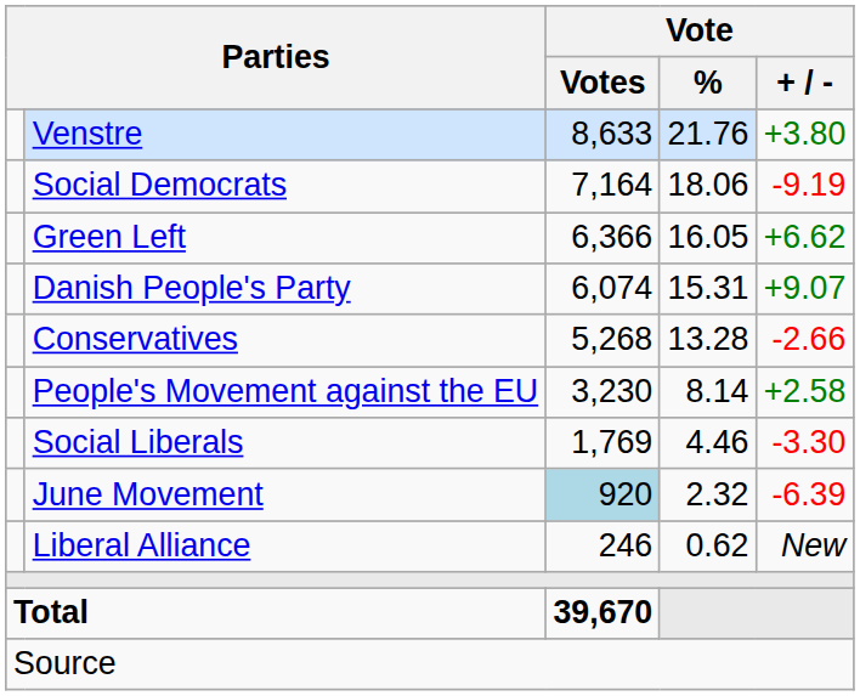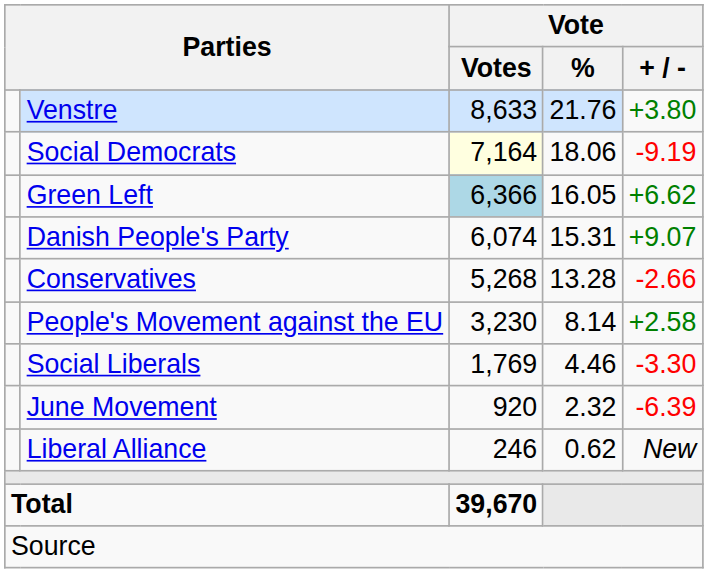Social Democrats | Vote / Votes: no background -> lightyellow background
Green Left | Vote / Votes: no background -> lightblue background
June Movement | Vote / Votes: lightblue background -> no background
